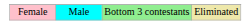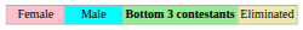Female | column 3: normal -> bold
